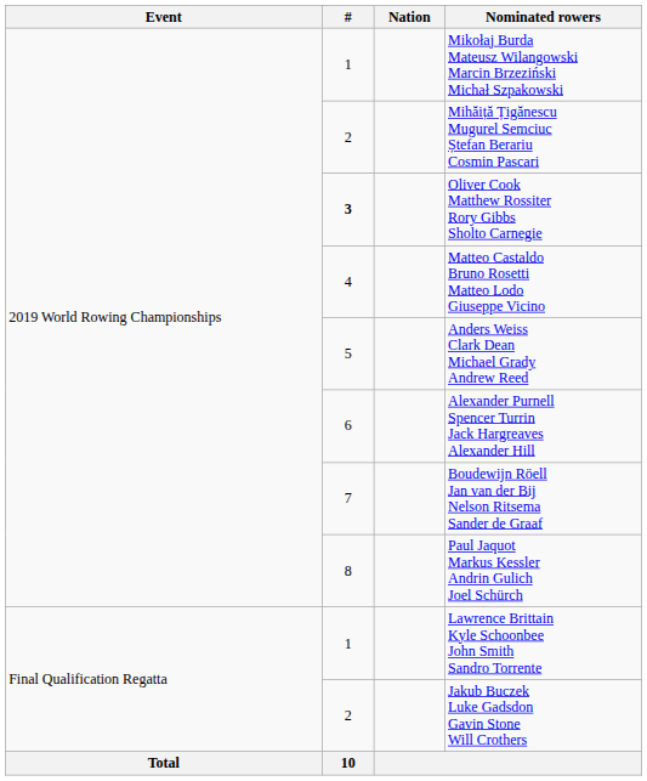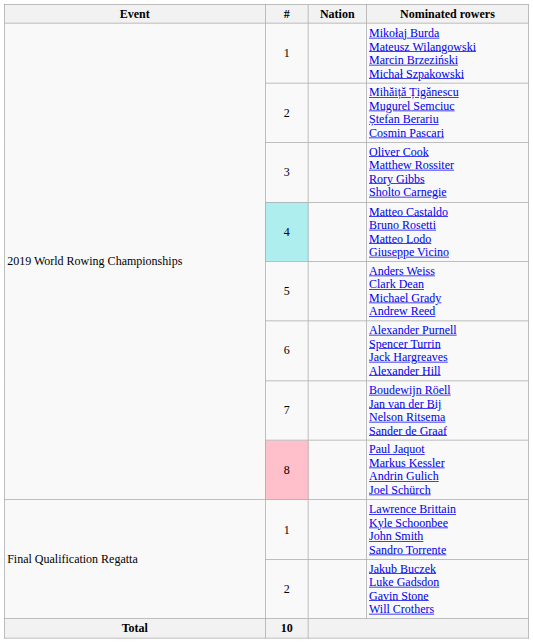Oliver Cook Matthew Rossiter Rory Gibbs Sholto Carnegie | #: bold -> normal
Matteo Castaldo Bruno Rosetti Matteo Lodo Giuseppe Vicino | #: no background -> paleturquoise background
Paul Jaquot Markus Kessler Andrin Gulich Joel Schürch | #: no background -> pink background
